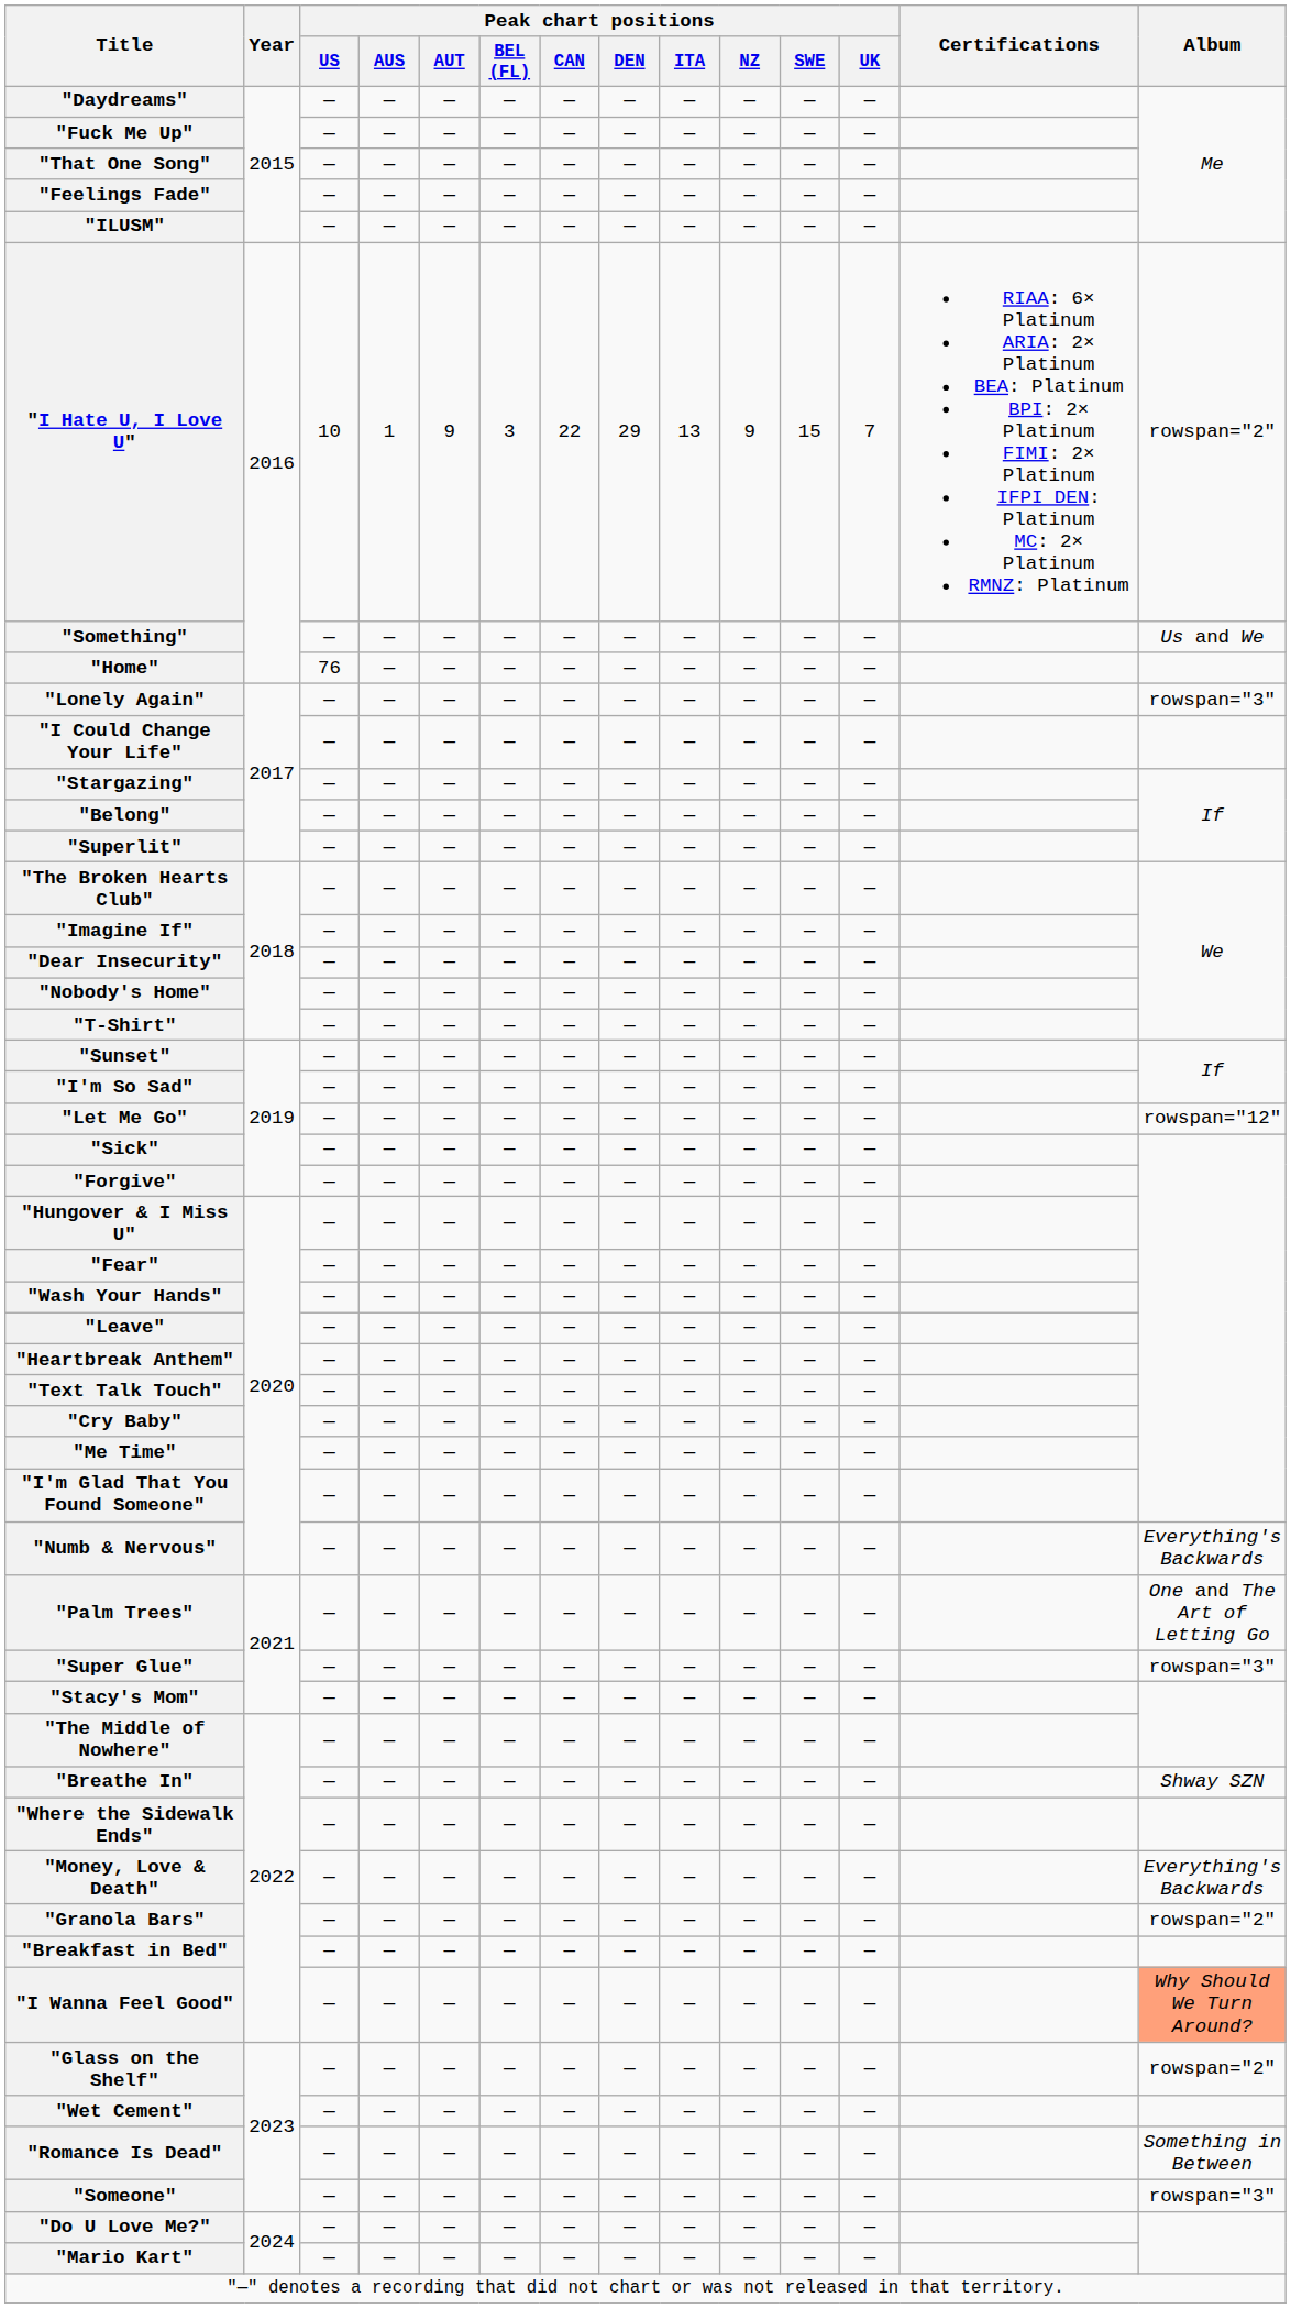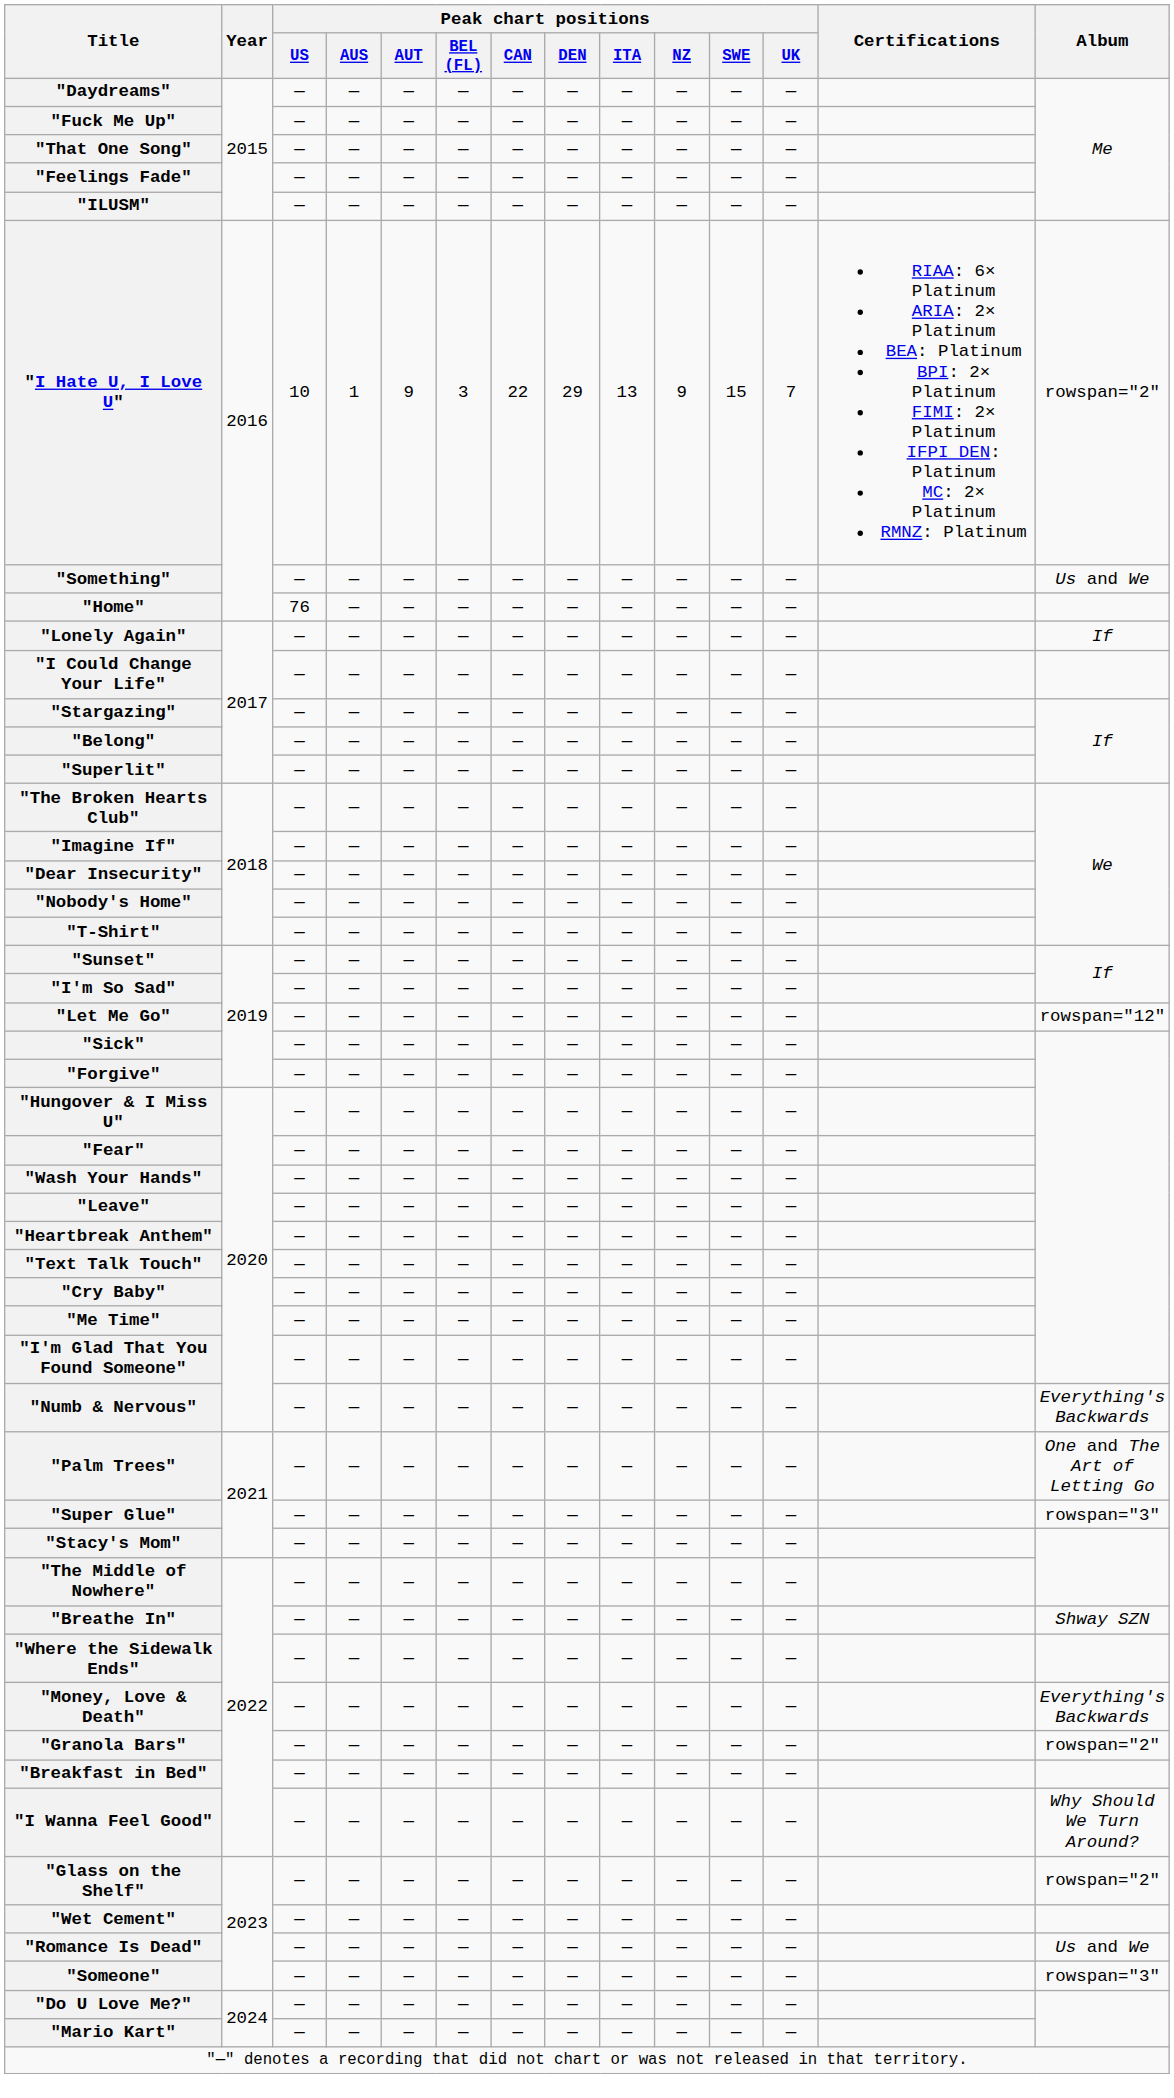"Lonely Again" | Album: rowspan="3" -> If
"I Wanna Feel Good" | Album: lightsalmon background -> no background
"Romance Is Dead" | Album: Something in Between -> Us and We
